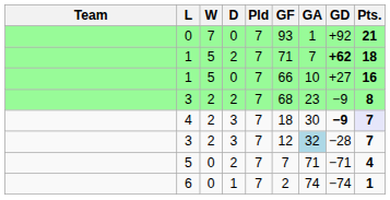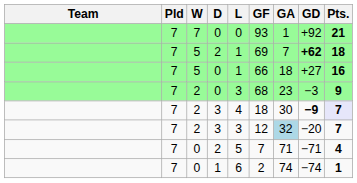columns swapped: Pld <-> L
row 3 | GF: 71 -> 69
row 4 | GA: 10 -> 18
row 5 | D: 2 -> 0
row 5 | GD: −9 -> −3
row 5 | Pts.: 8 -> 9
row 7 | GD: −28 -> −20
